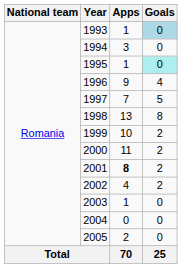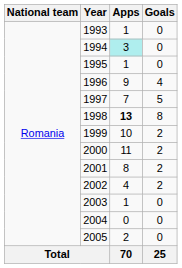1993 | Goals: lightblue background -> no background
1994 | Apps: no background -> paleturquoise background
1995 | Goals: paleturquoise background -> no background
1998 | Apps: normal -> bold
2001 | Apps: bold -> normal
